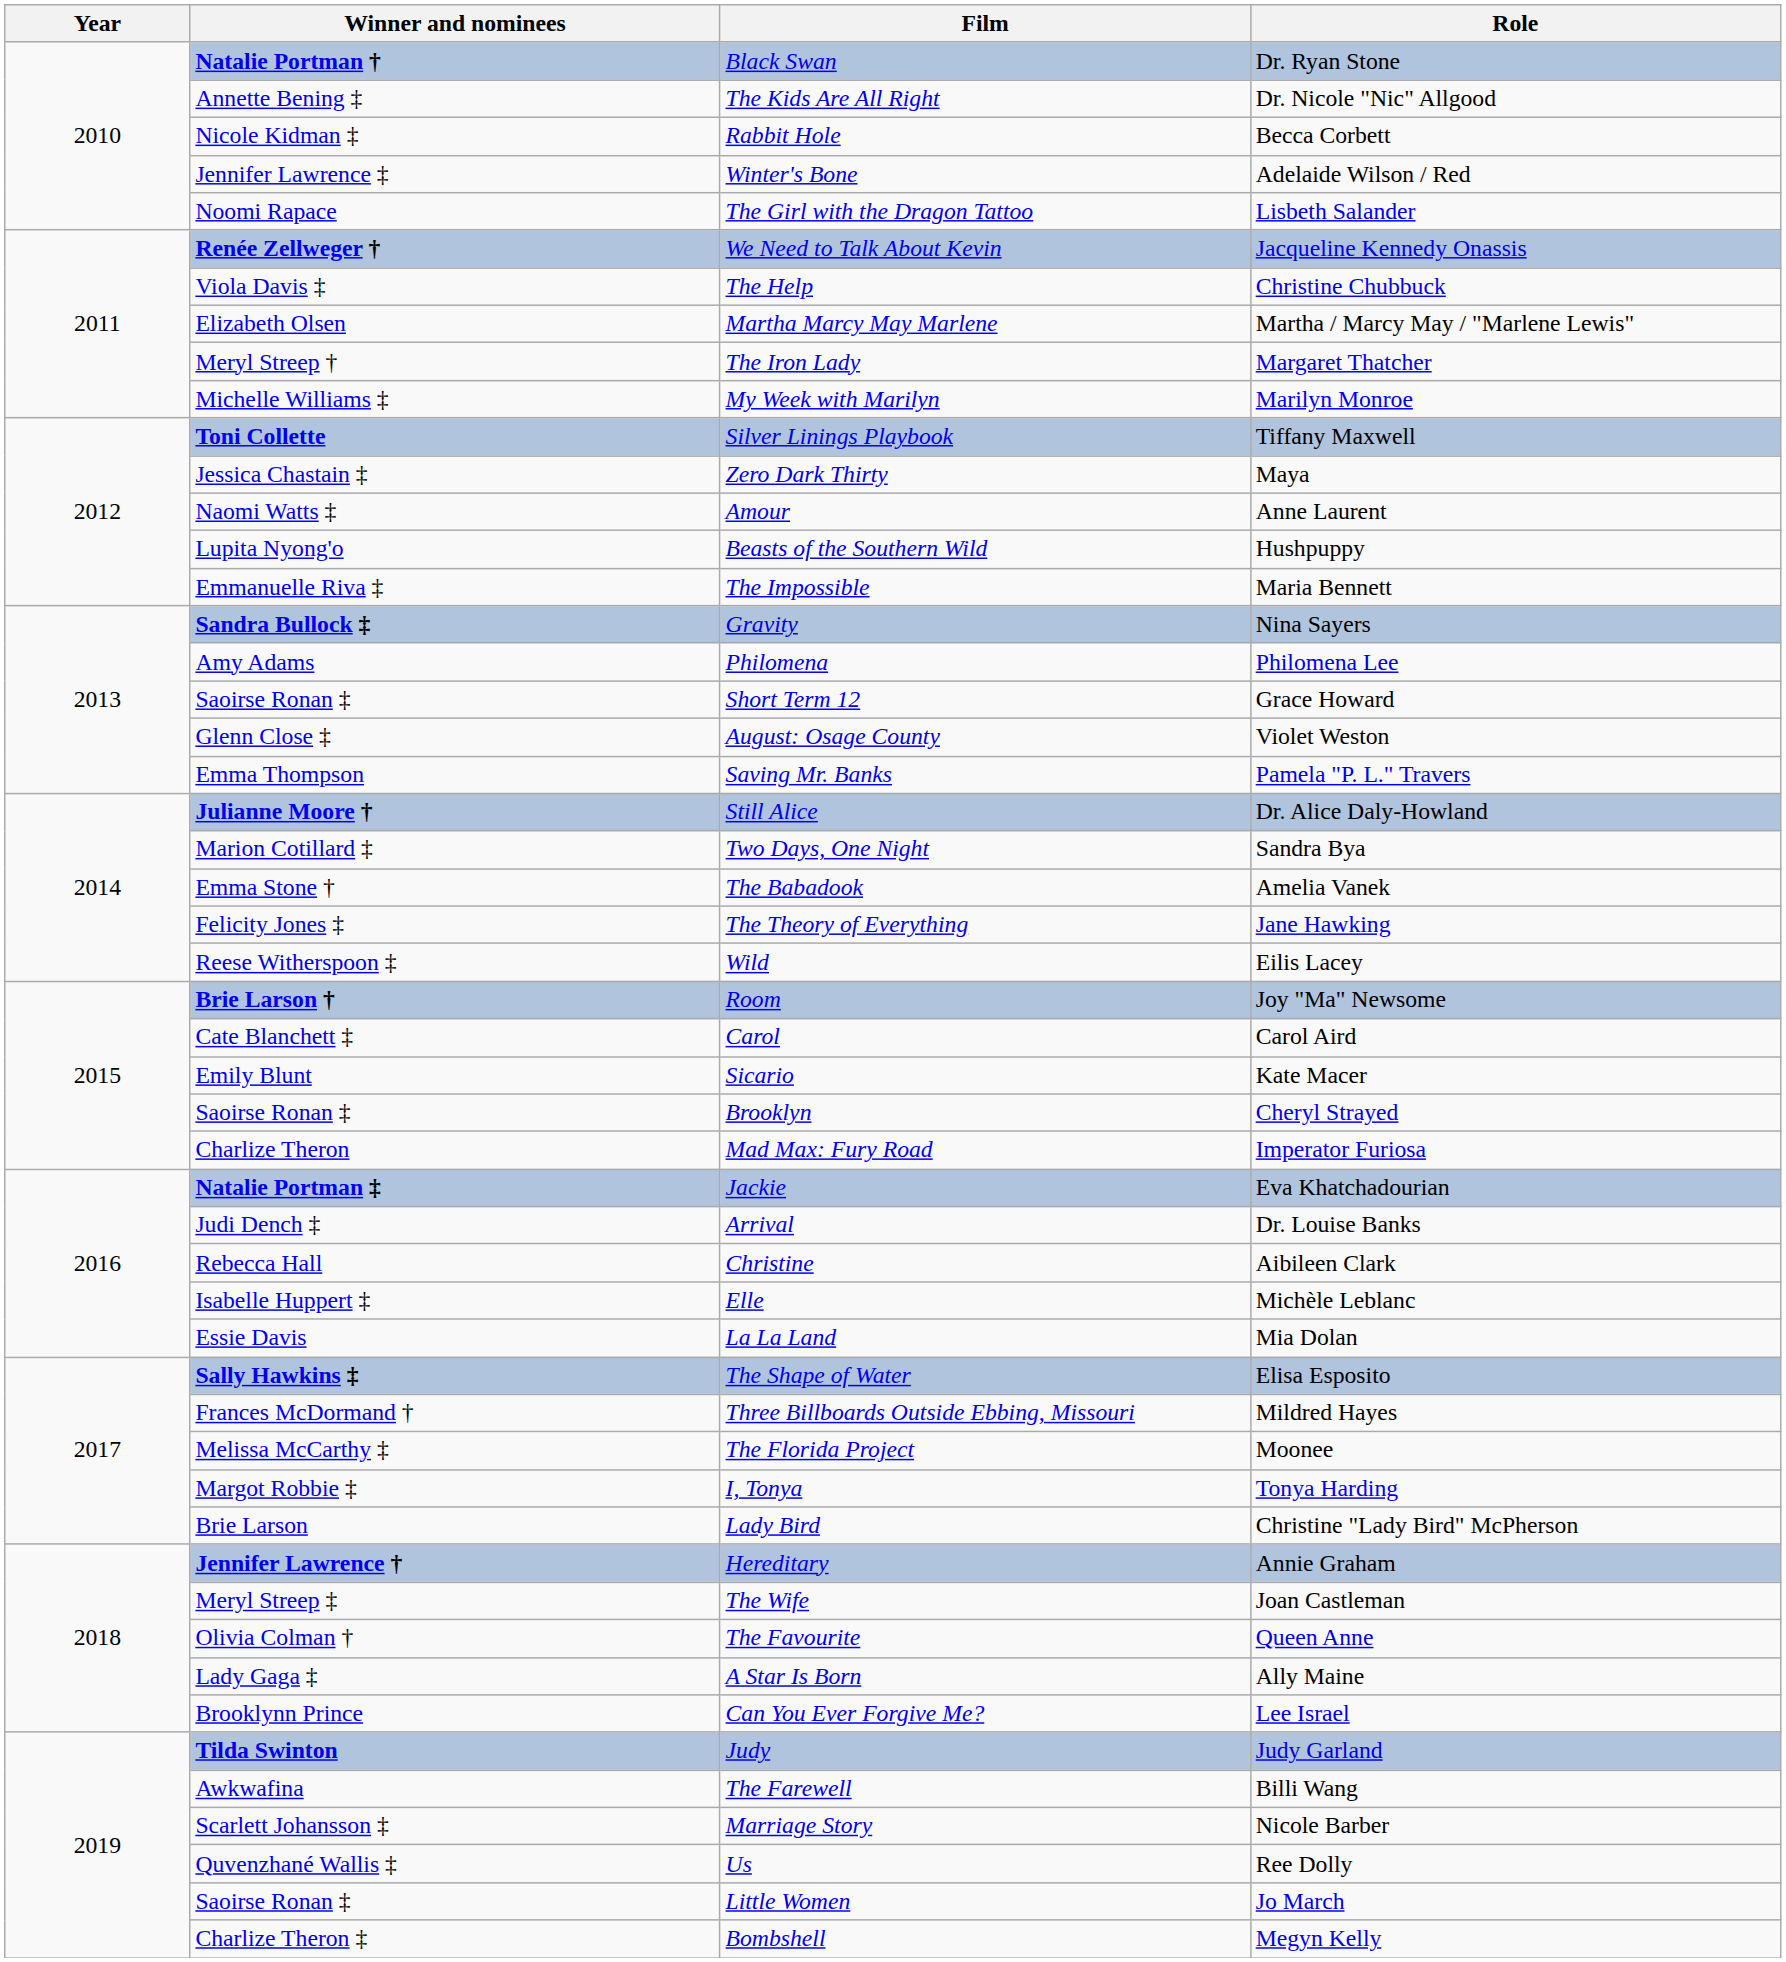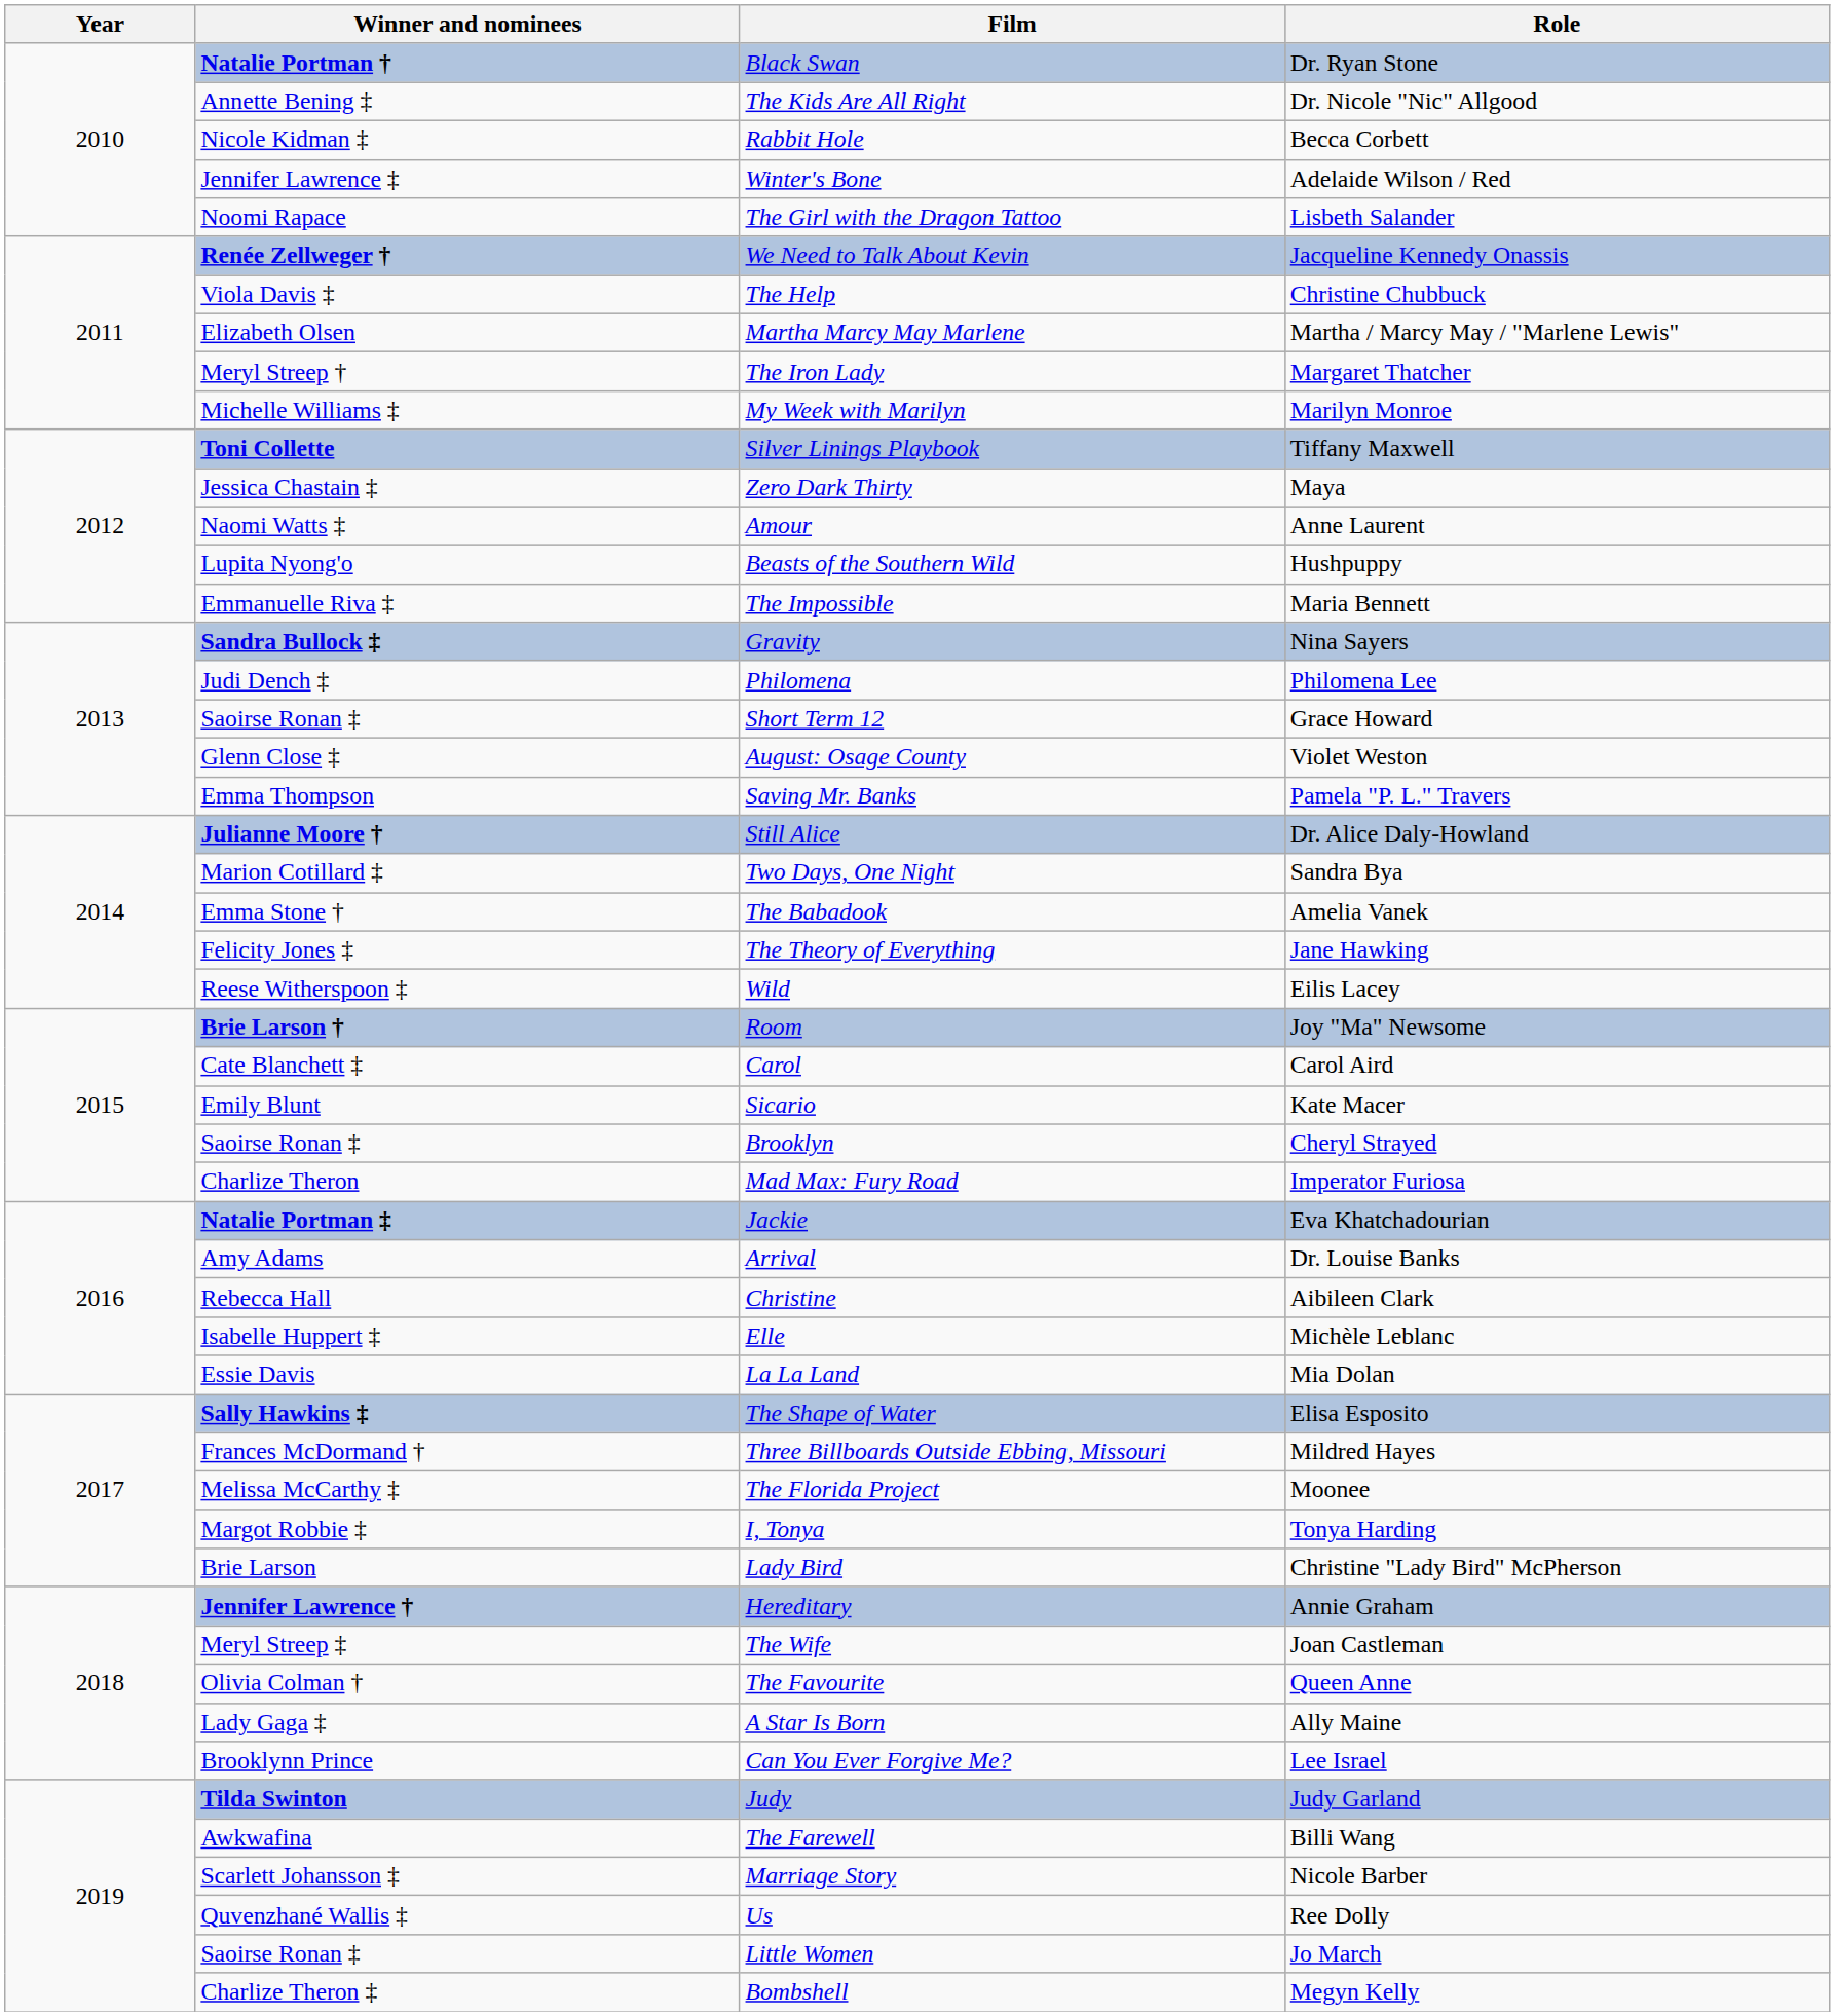Philomena | Winner and nominees: Amy Adams -> Judi Dench ‡
Arrival | Winner and nominees: Judi Dench ‡ -> Amy Adams
